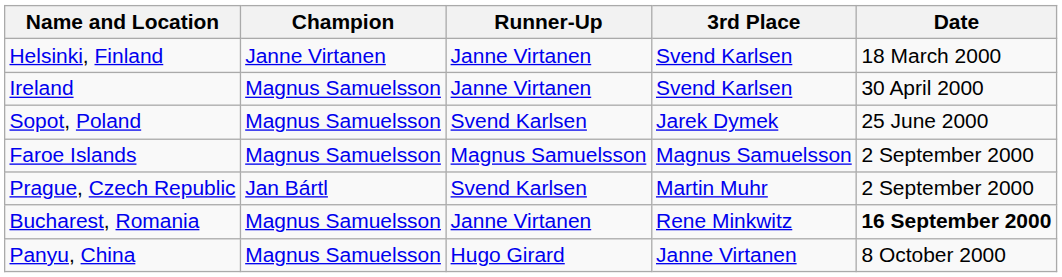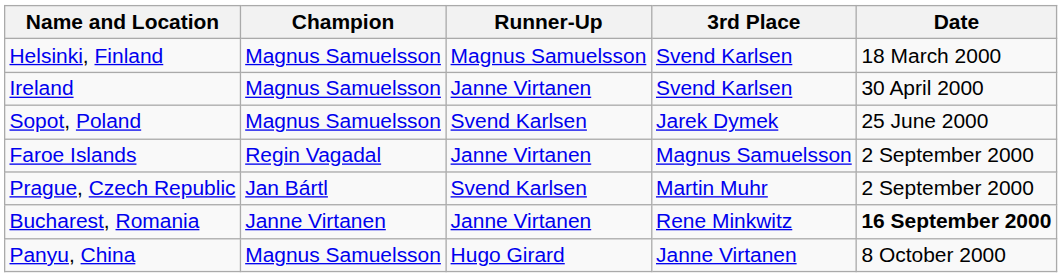Helsinki, Finland | Champion: Janne Virtanen -> Magnus Samuelsson
Helsinki, Finland | Runner-Up: Janne Virtanen -> Magnus Samuelsson
Faroe Islands | Champion: Magnus Samuelsson -> Regin Vagadal
Faroe Islands | Runner-Up: Magnus Samuelsson -> Janne Virtanen
Bucharest, Romania | Champion: Magnus Samuelsson -> Janne Virtanen
